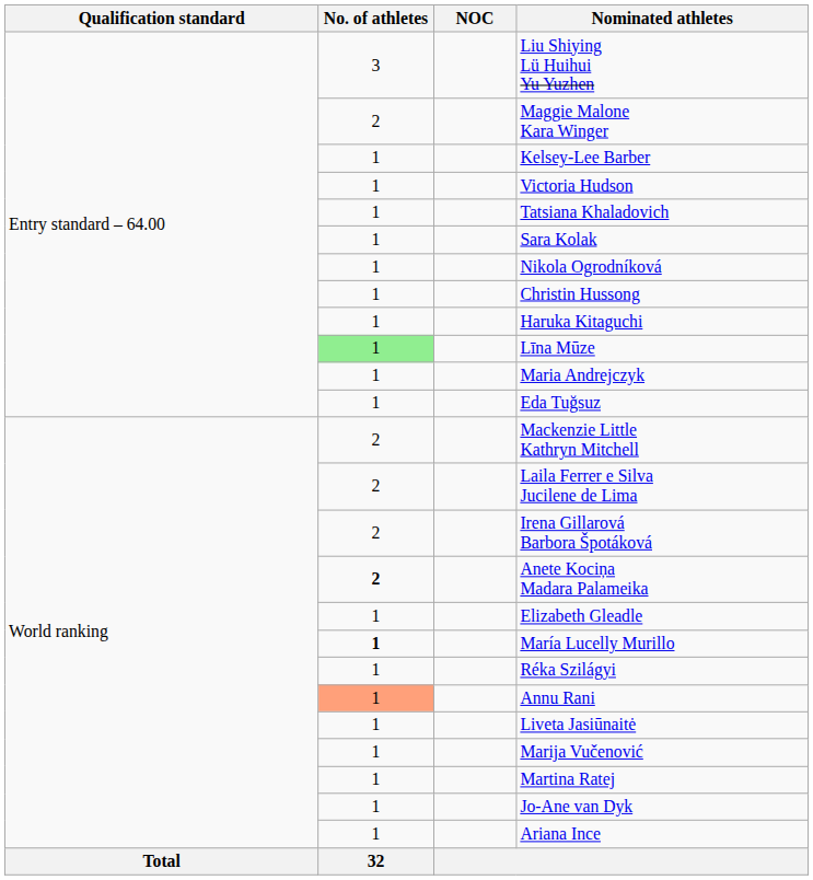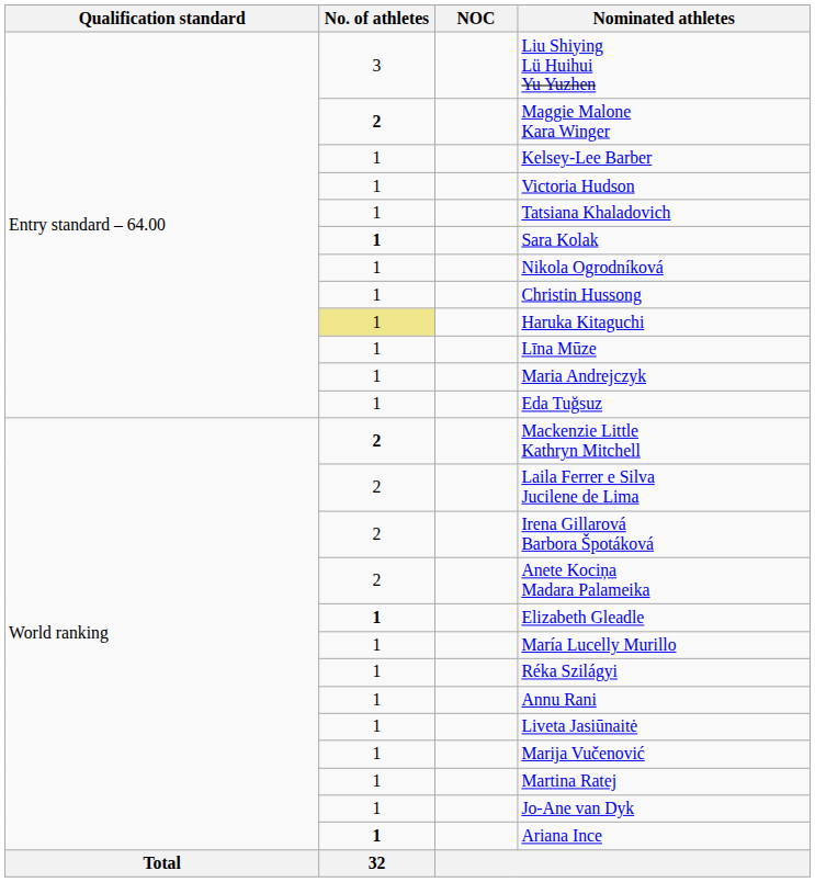Maggie Malone Kara Winger | No. of athletes: normal -> bold
Sara Kolak | No. of athletes: normal -> bold
Haruka Kitaguchi | No. of athletes: no background -> khaki background
Līna Mūze | No. of athletes: lightgreen background -> no background
Mackenzie Little Kathryn Mitchell | No. of athletes: normal -> bold
Anete Kociņa Madara Palameika | No. of athletes: bold -> normal
Elizabeth Gleadle | No. of athletes: normal -> bold
María Lucelly Murillo | No. of athletes: bold -> normal
Annu Rani | No. of athletes: lightsalmon background -> no background
Ariana Ince | No. of athletes: normal -> bold
